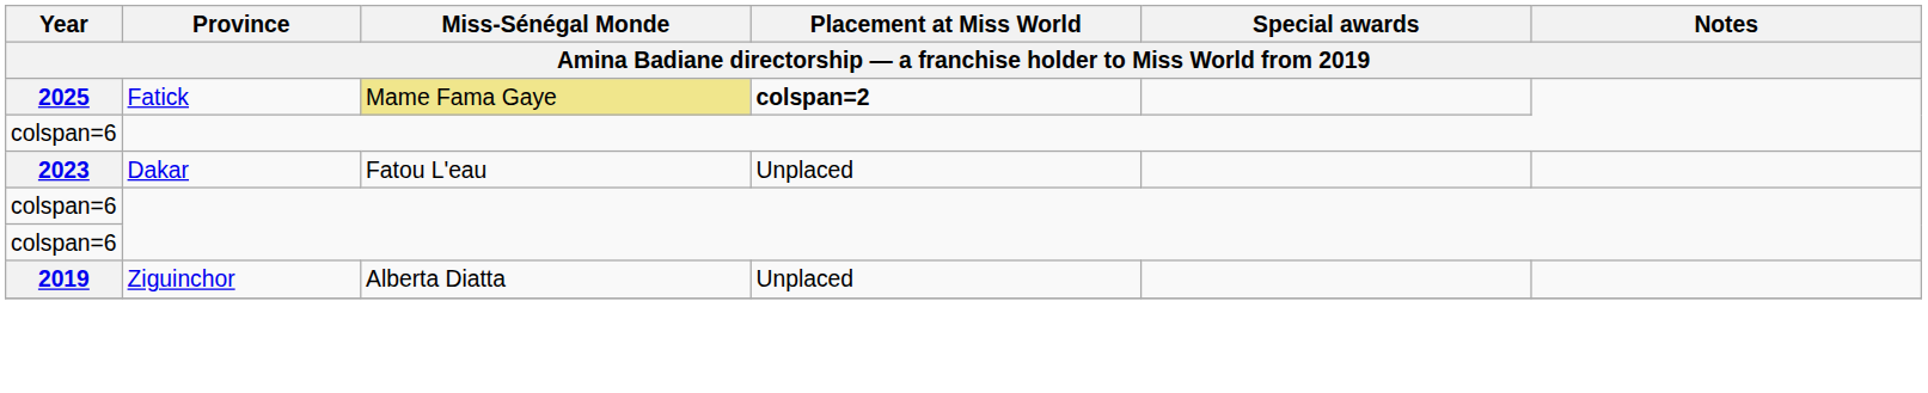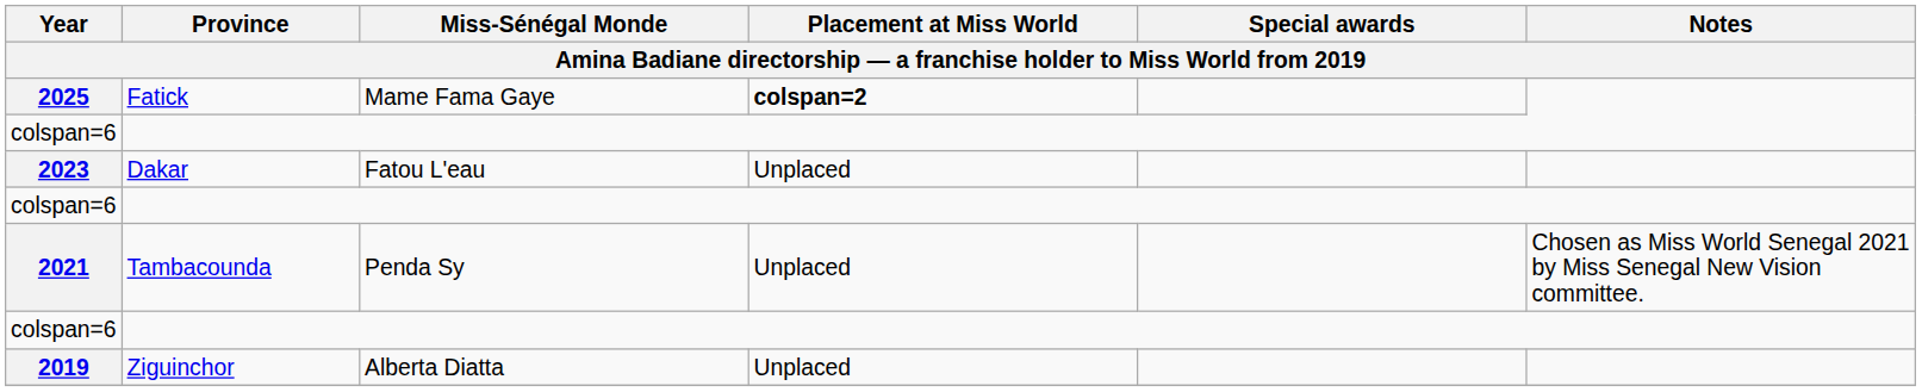2025 | Miss-Sénégal Monde: khaki background -> no background
+ row: 2021 | Tambacounda | Penda Sy | Unplaced | Chosen as Miss World Senegal 2021 by Miss Senegal New Vision committee.
